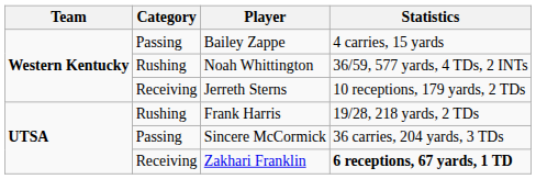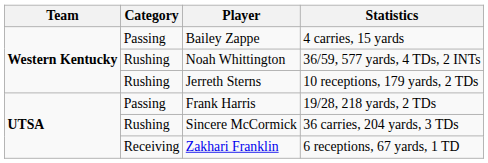Jerreth Sterns | Category: Receiving -> Rushing
Frank Harris | Category: Rushing -> Passing
Sincere McCormick | Category: Passing -> Rushing
Zakhari Franklin | Statistics: bold -> normal
